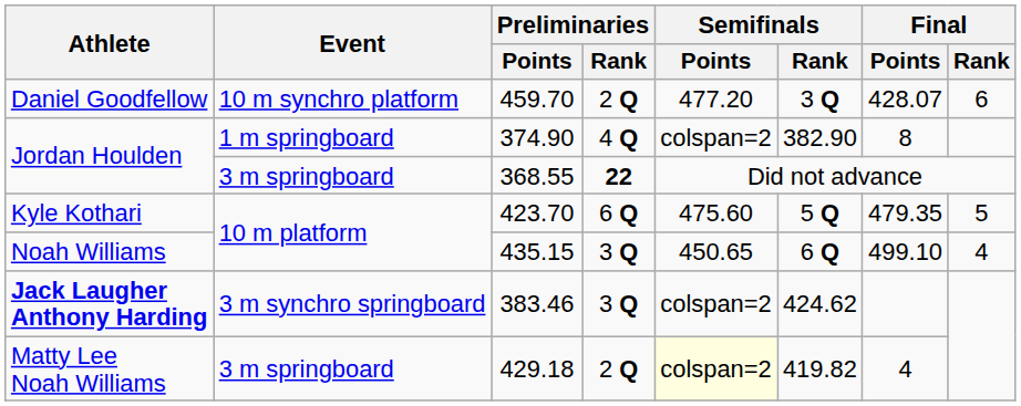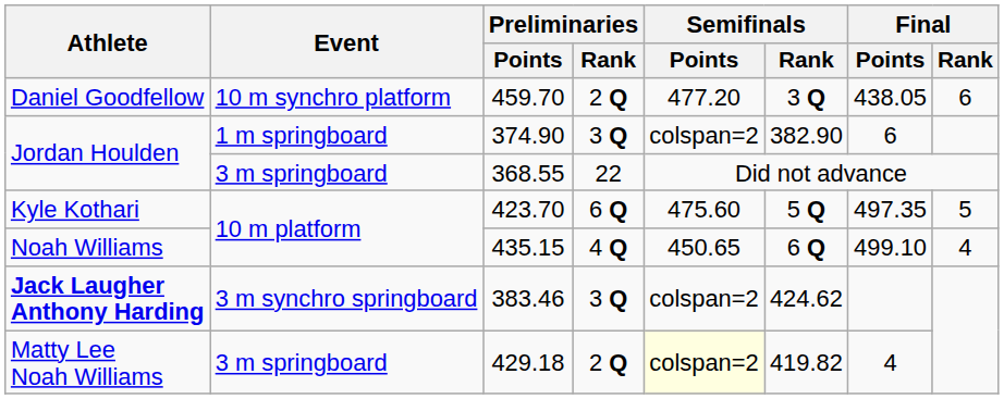459.70 | Final / Points: 428.07 -> 438.05
374.90 | Preliminaries / Rank: 4 Q -> 3 Q
374.90 | Final / Points: 8 -> 6
368.55 | Preliminaries / Rank: bold -> normal
423.70 | Final / Points: 479.35 -> 497.35
435.15 | Preliminaries / Rank: 3 Q -> 4 Q
